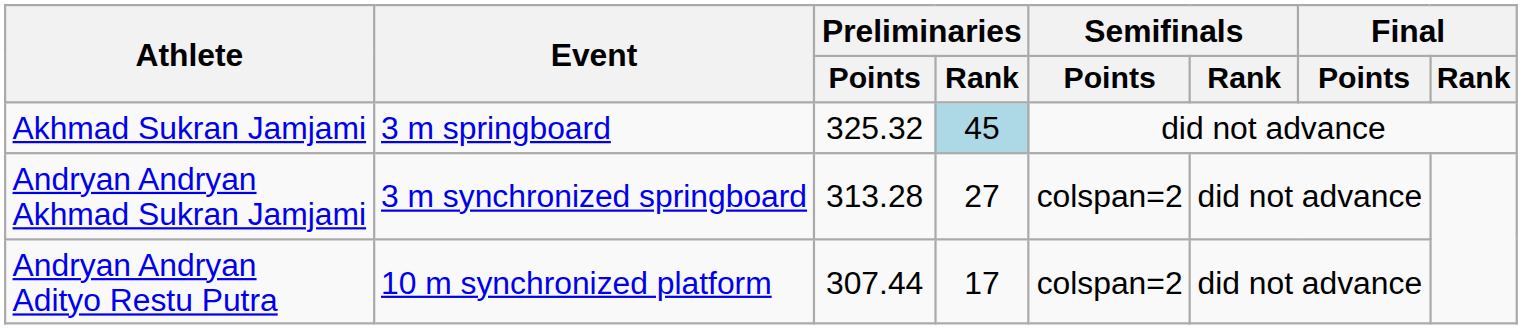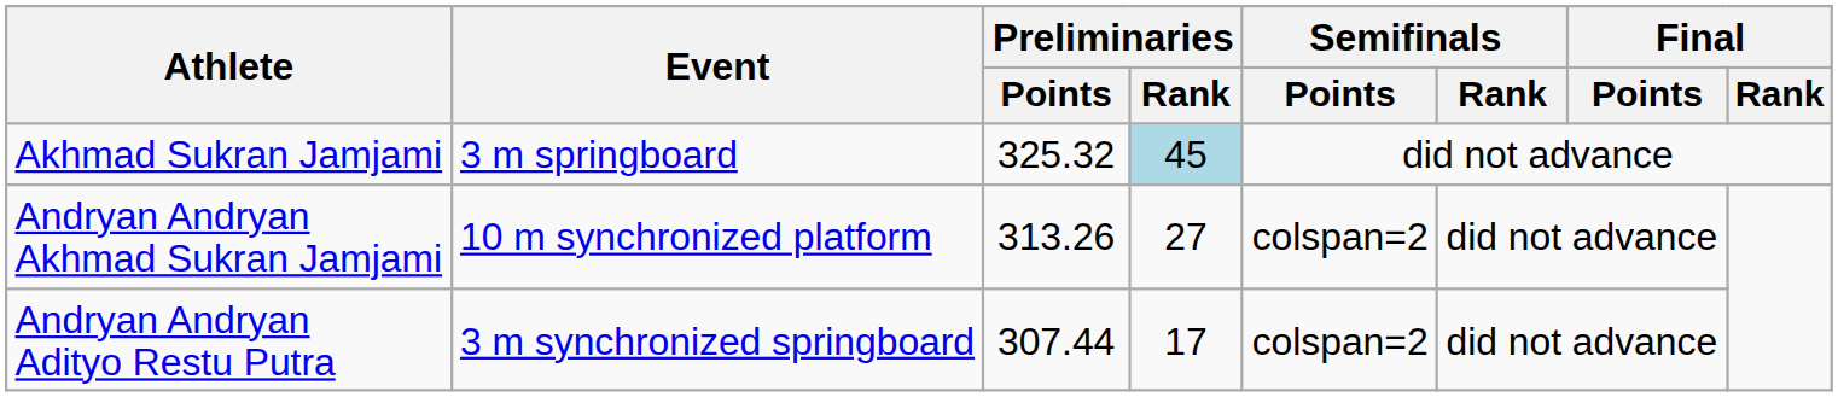Andryan Andryan Akhmad Sukran Jamjami | Event: 3 m synchronized springboard -> 10 m synchronized platform
Andryan Andryan Akhmad Sukran Jamjami | Preliminaries / Points: 313.28 -> 313.26
Andryan Andryan Adityo Restu Putra | Event: 10 m synchronized platform -> 3 m synchronized springboard
